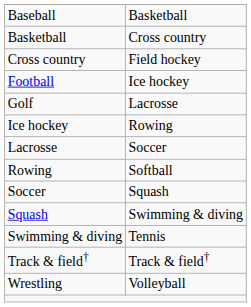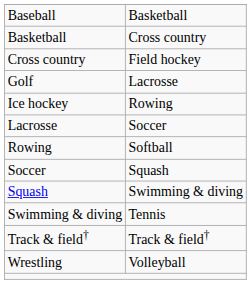- row: Football | Ice hockey
